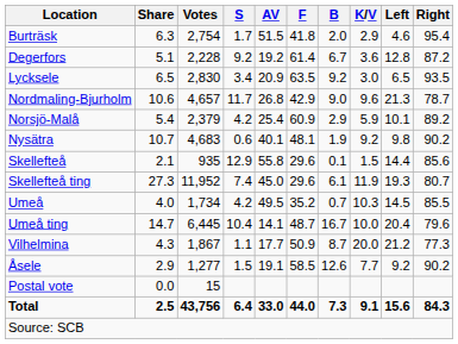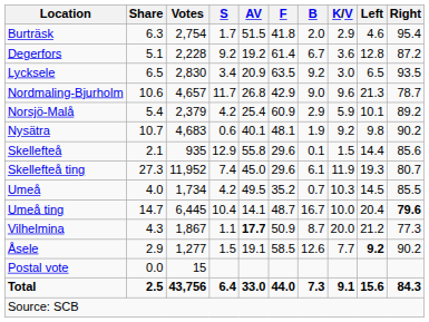Umeå ting | Right: normal -> bold
Vilhelmina | AV: normal -> bold
Åsele | Left: normal -> bold
